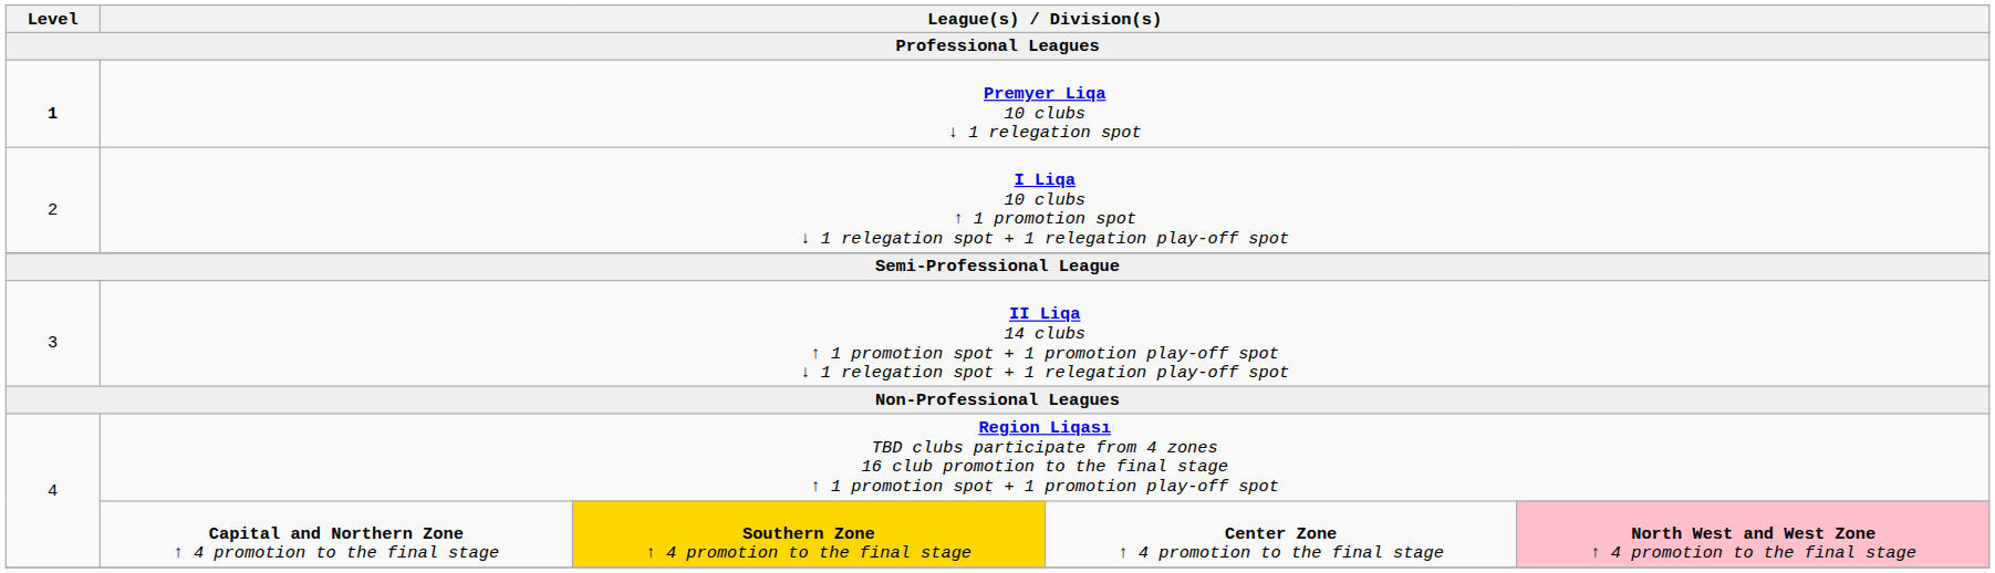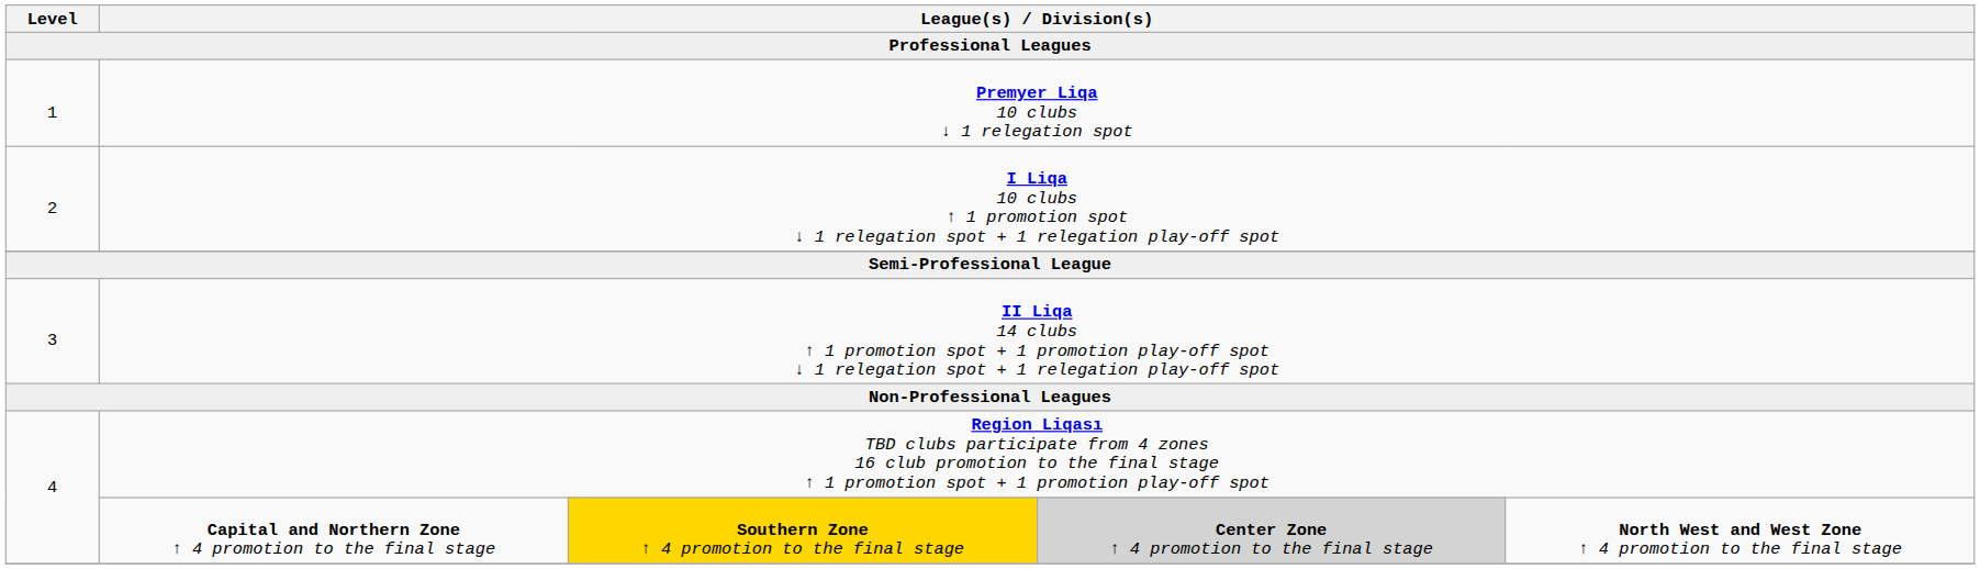Premyer Liqa 10 clubs ↓ 1 relegation spot | Level: bold -> normal
Capital and Northern Zone ↑ 4 promotion to the final stage | column 4: no background -> lightgrey background
Capital and Northern Zone ↑ 4 promotion to the final stage | column 5: pink background -> no background
